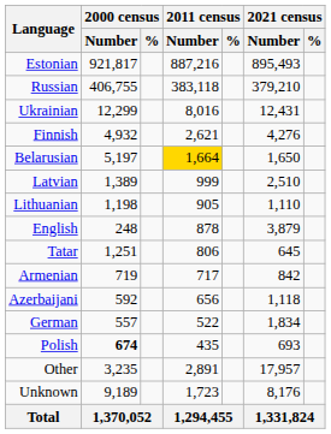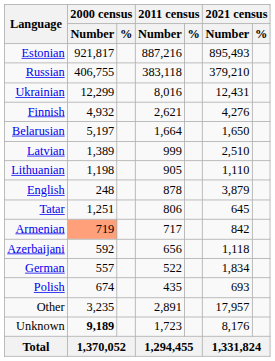Belarusian | 2011 census / Number: gold background -> no background
Armenian | 2000 census / Number: no background -> lightsalmon background
Polish | 2000 census / Number: bold -> normal
Unknown | 2000 census / Number: normal -> bold
